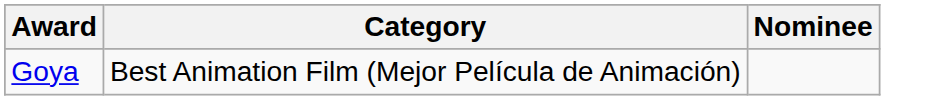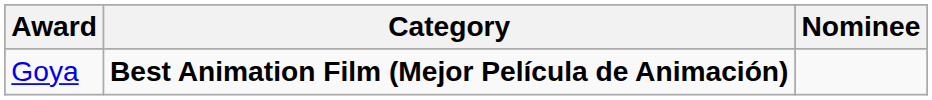Goya | Category: normal -> bold
